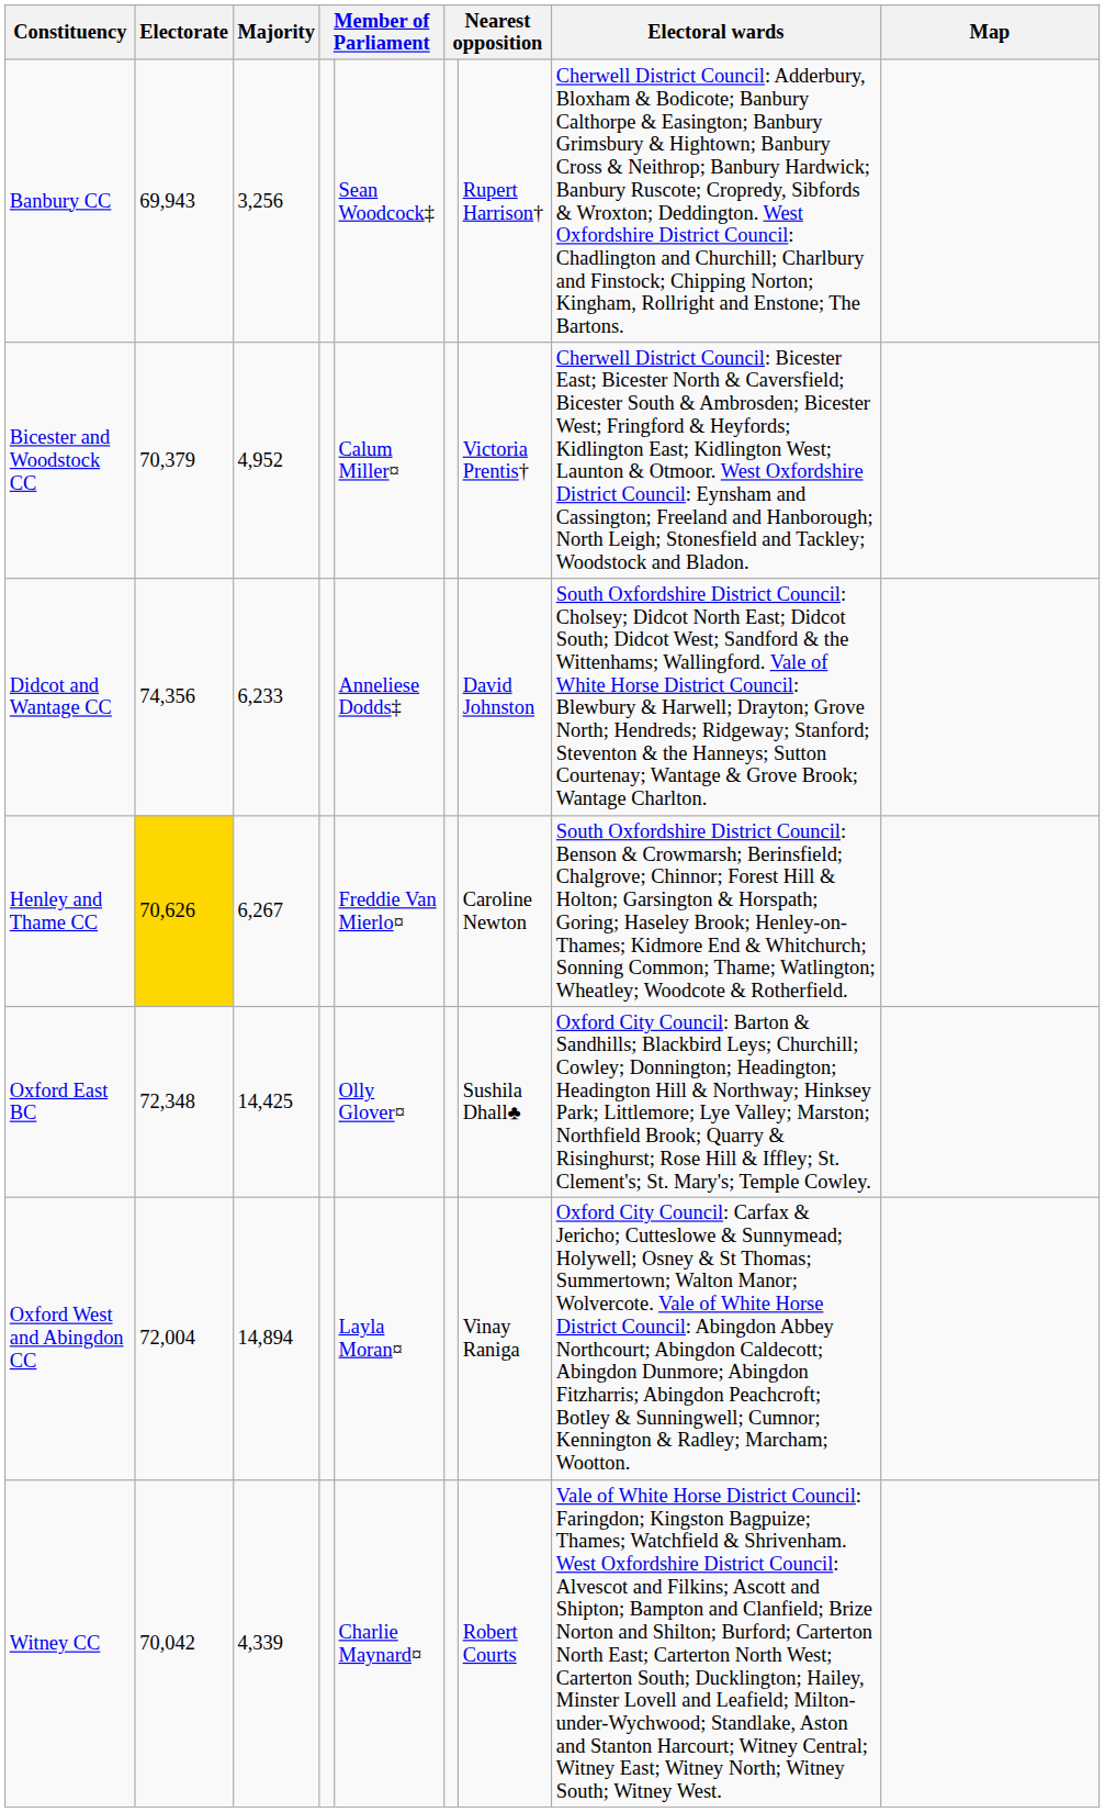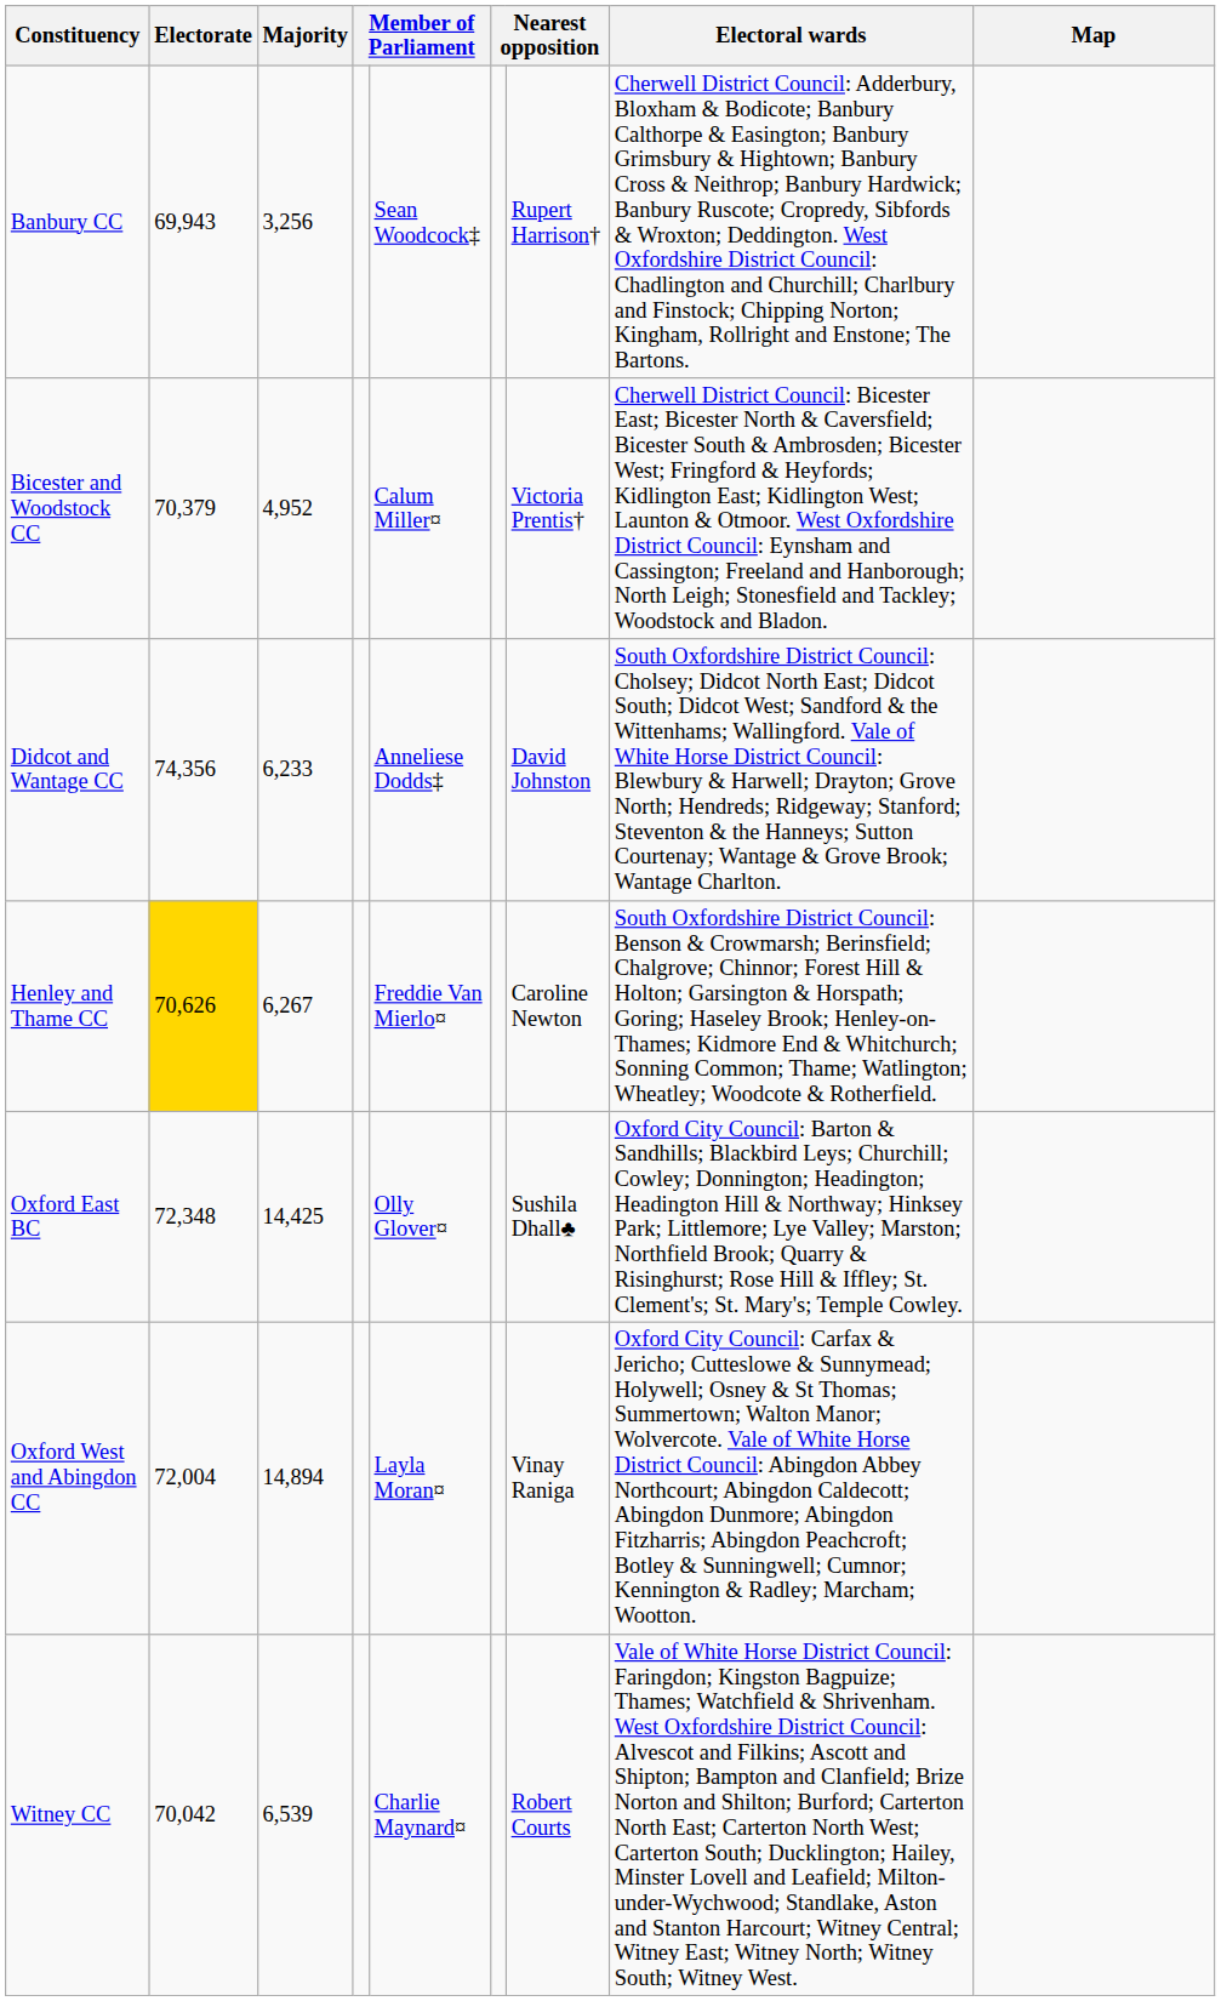Witney CC | Majority: 4,339 -> 6,539
